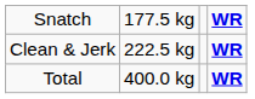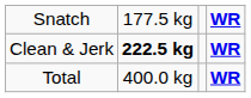Clean & Jerk | column 2: normal -> bold
